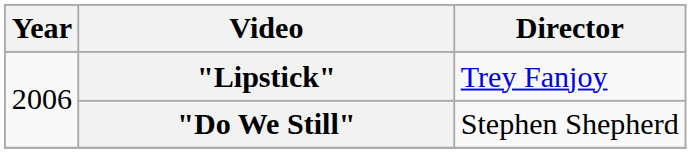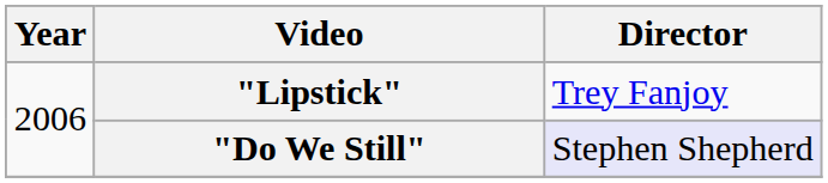"Do We Still" | Director: no background -> lavender background
